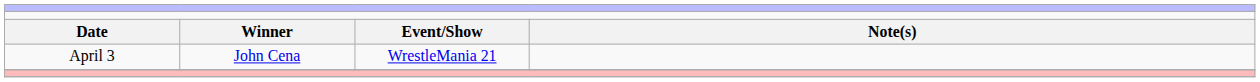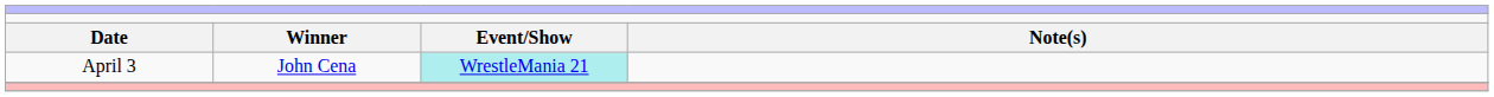April 3 | column 3: no background -> paleturquoise background
